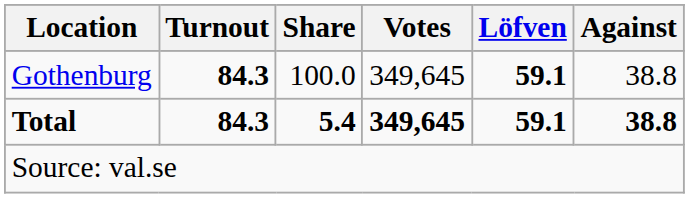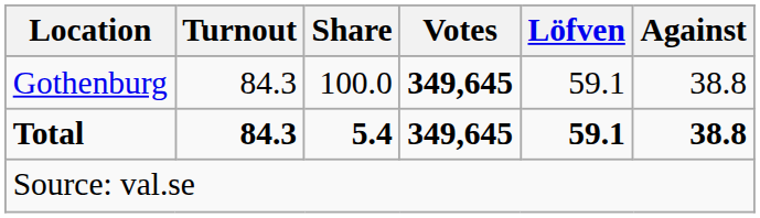Gothenburg | Turnout: bold -> normal
Gothenburg | Votes: normal -> bold
Gothenburg | Löfven: bold -> normal
